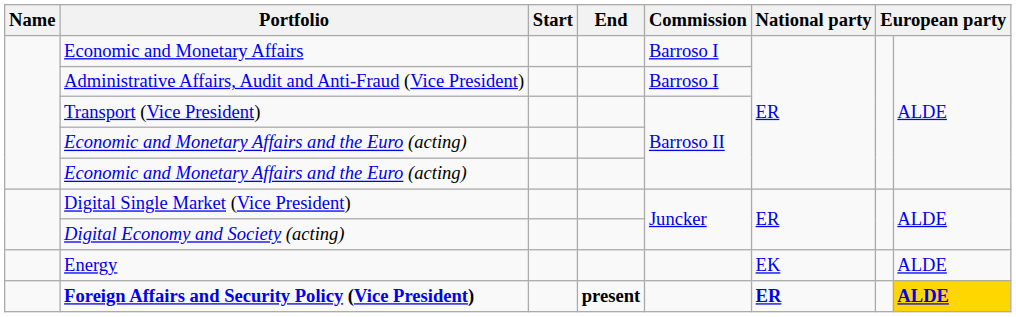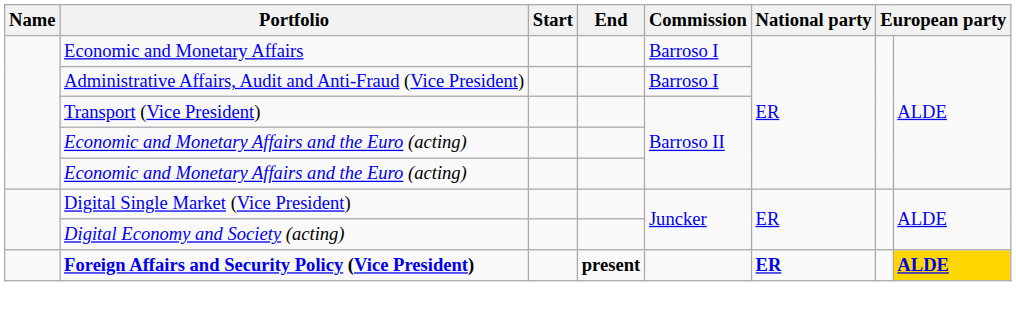- row: Energy | EK | ALDE
